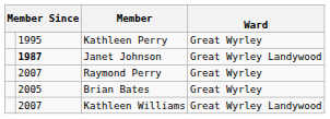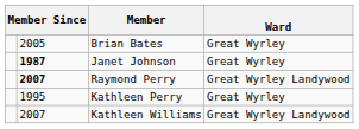rows swapped: Brian Bates <-> Kathleen Perry
Janet Johnson | Ward: Great Wyrley Landywood -> Great Wyrley
Raymond Perry | column 2: normal -> bold
Raymond Perry | Ward: Great Wyrley -> Great Wyrley Landywood
